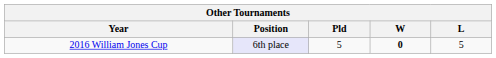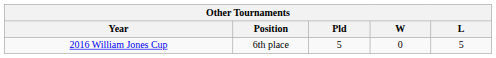2016 William Jones Cup | Position: lavender background -> no background
2016 William Jones Cup | W: bold -> normal
